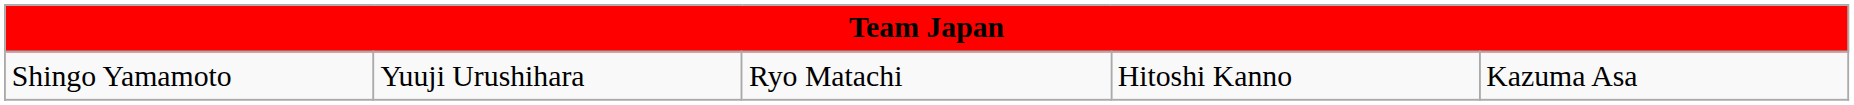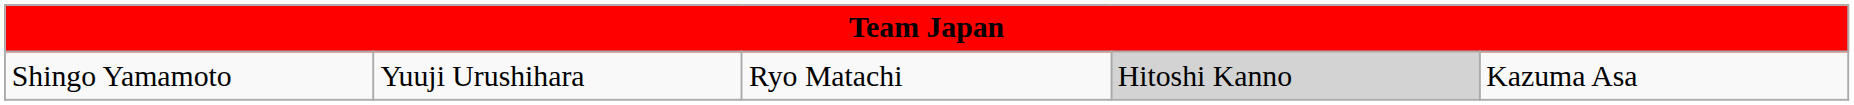Shingo Yamamoto | column 4: no background -> lightgrey background
